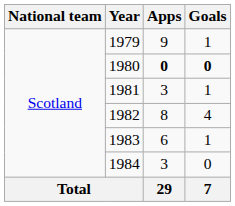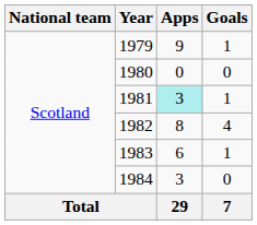1980 | Apps: bold -> normal
1980 | Goals: bold -> normal
1981 | Apps: no background -> paleturquoise background
